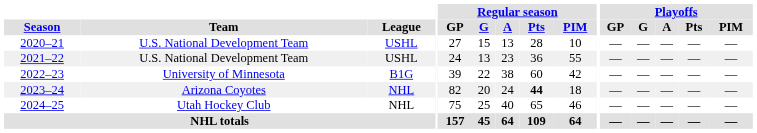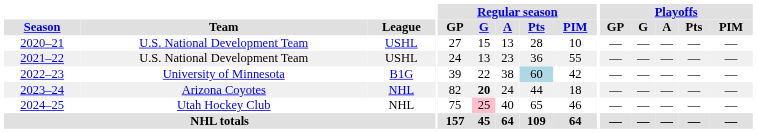2022–23 | Regular season / Pts: no background -> lightblue background
2023–24 | Regular season / G: normal -> bold
2023–24 | Regular season / Pts: bold -> normal
2024–25 | Regular season / G: no background -> pink background
